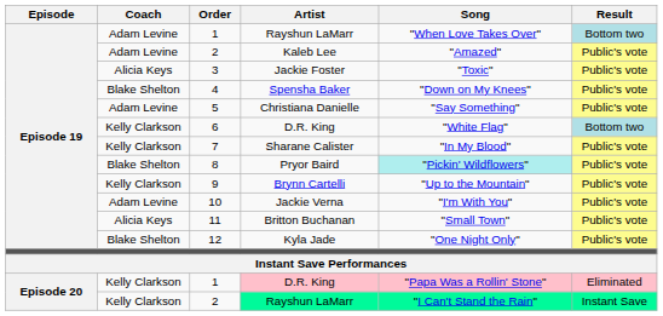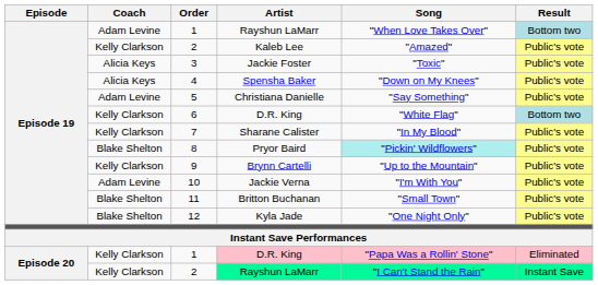2 / Kaleb Lee | Coach: Adam Levine -> Kelly Clarkson
4 | Coach: Blake Shelton -> Alicia Keys
11 | Coach: Alicia Keys -> Blake Shelton
